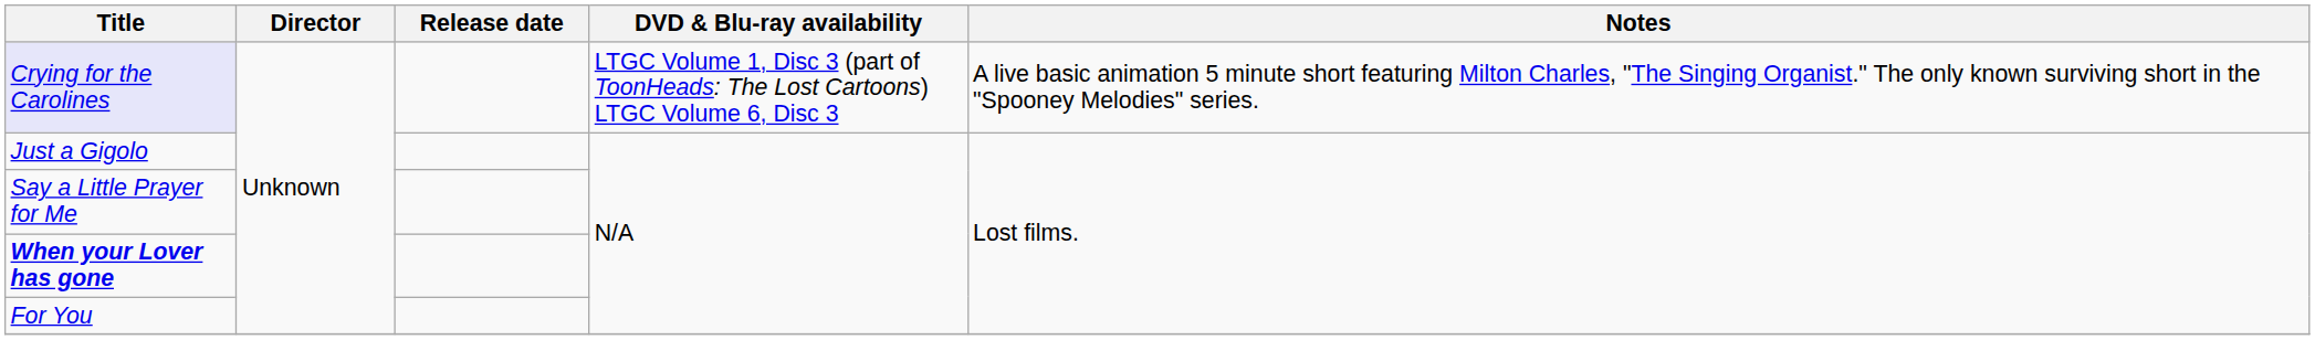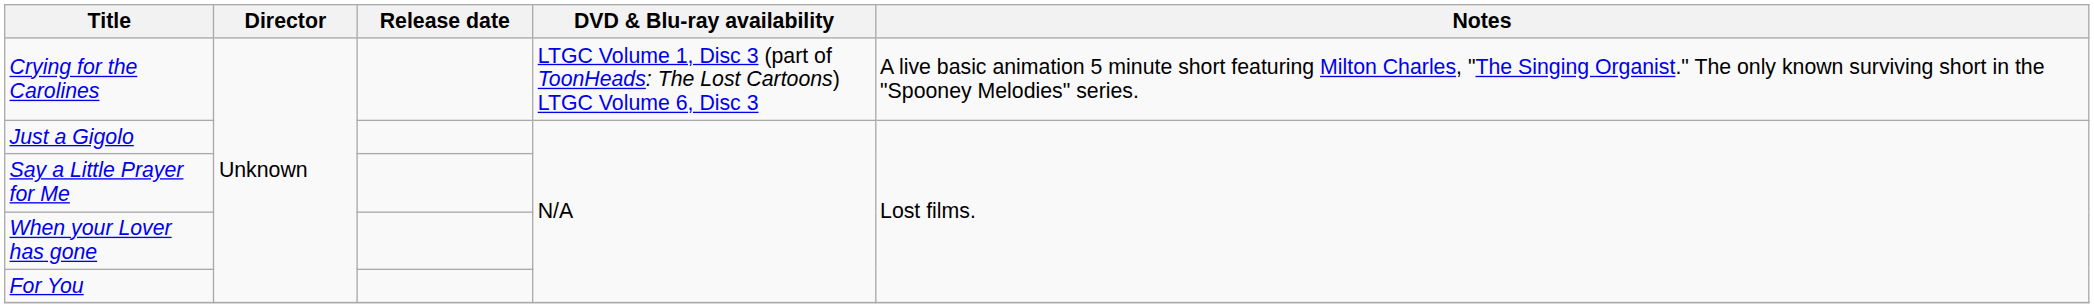Crying for the Carolines | Title: lavender background -> no background
When your Lover has gone | Title: bold -> normal
